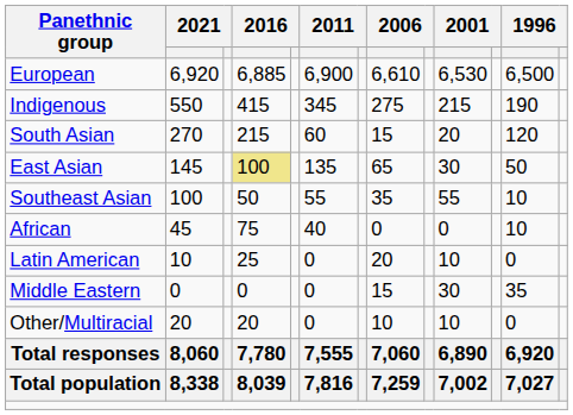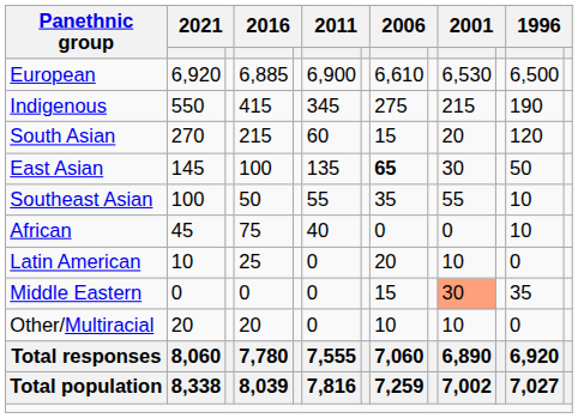East Asian | column 4: khaki background -> no background
East Asian | column 8: normal -> bold
Middle Eastern | column 10: no background -> lightsalmon background
